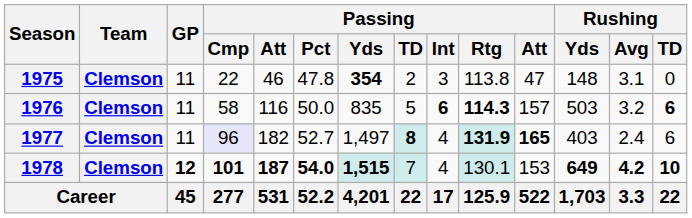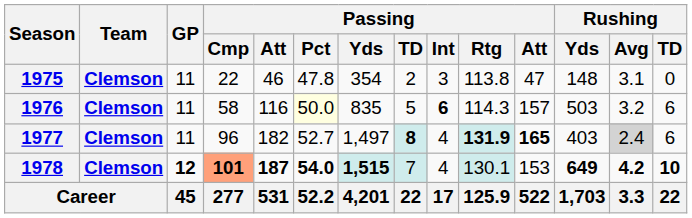1975 | Passing / Yds: bold -> normal
1976 | Passing / Pct: no background -> lightyellow background
1976 | Passing / Rtg: bold -> normal
1976 | Rushing / TD: bold -> normal
1977 | Passing / Cmp: lavender background -> no background
1977 | Rushing / Avg: no background -> lightgrey background
1978 | Passing / Cmp: no background -> lightsalmon background
